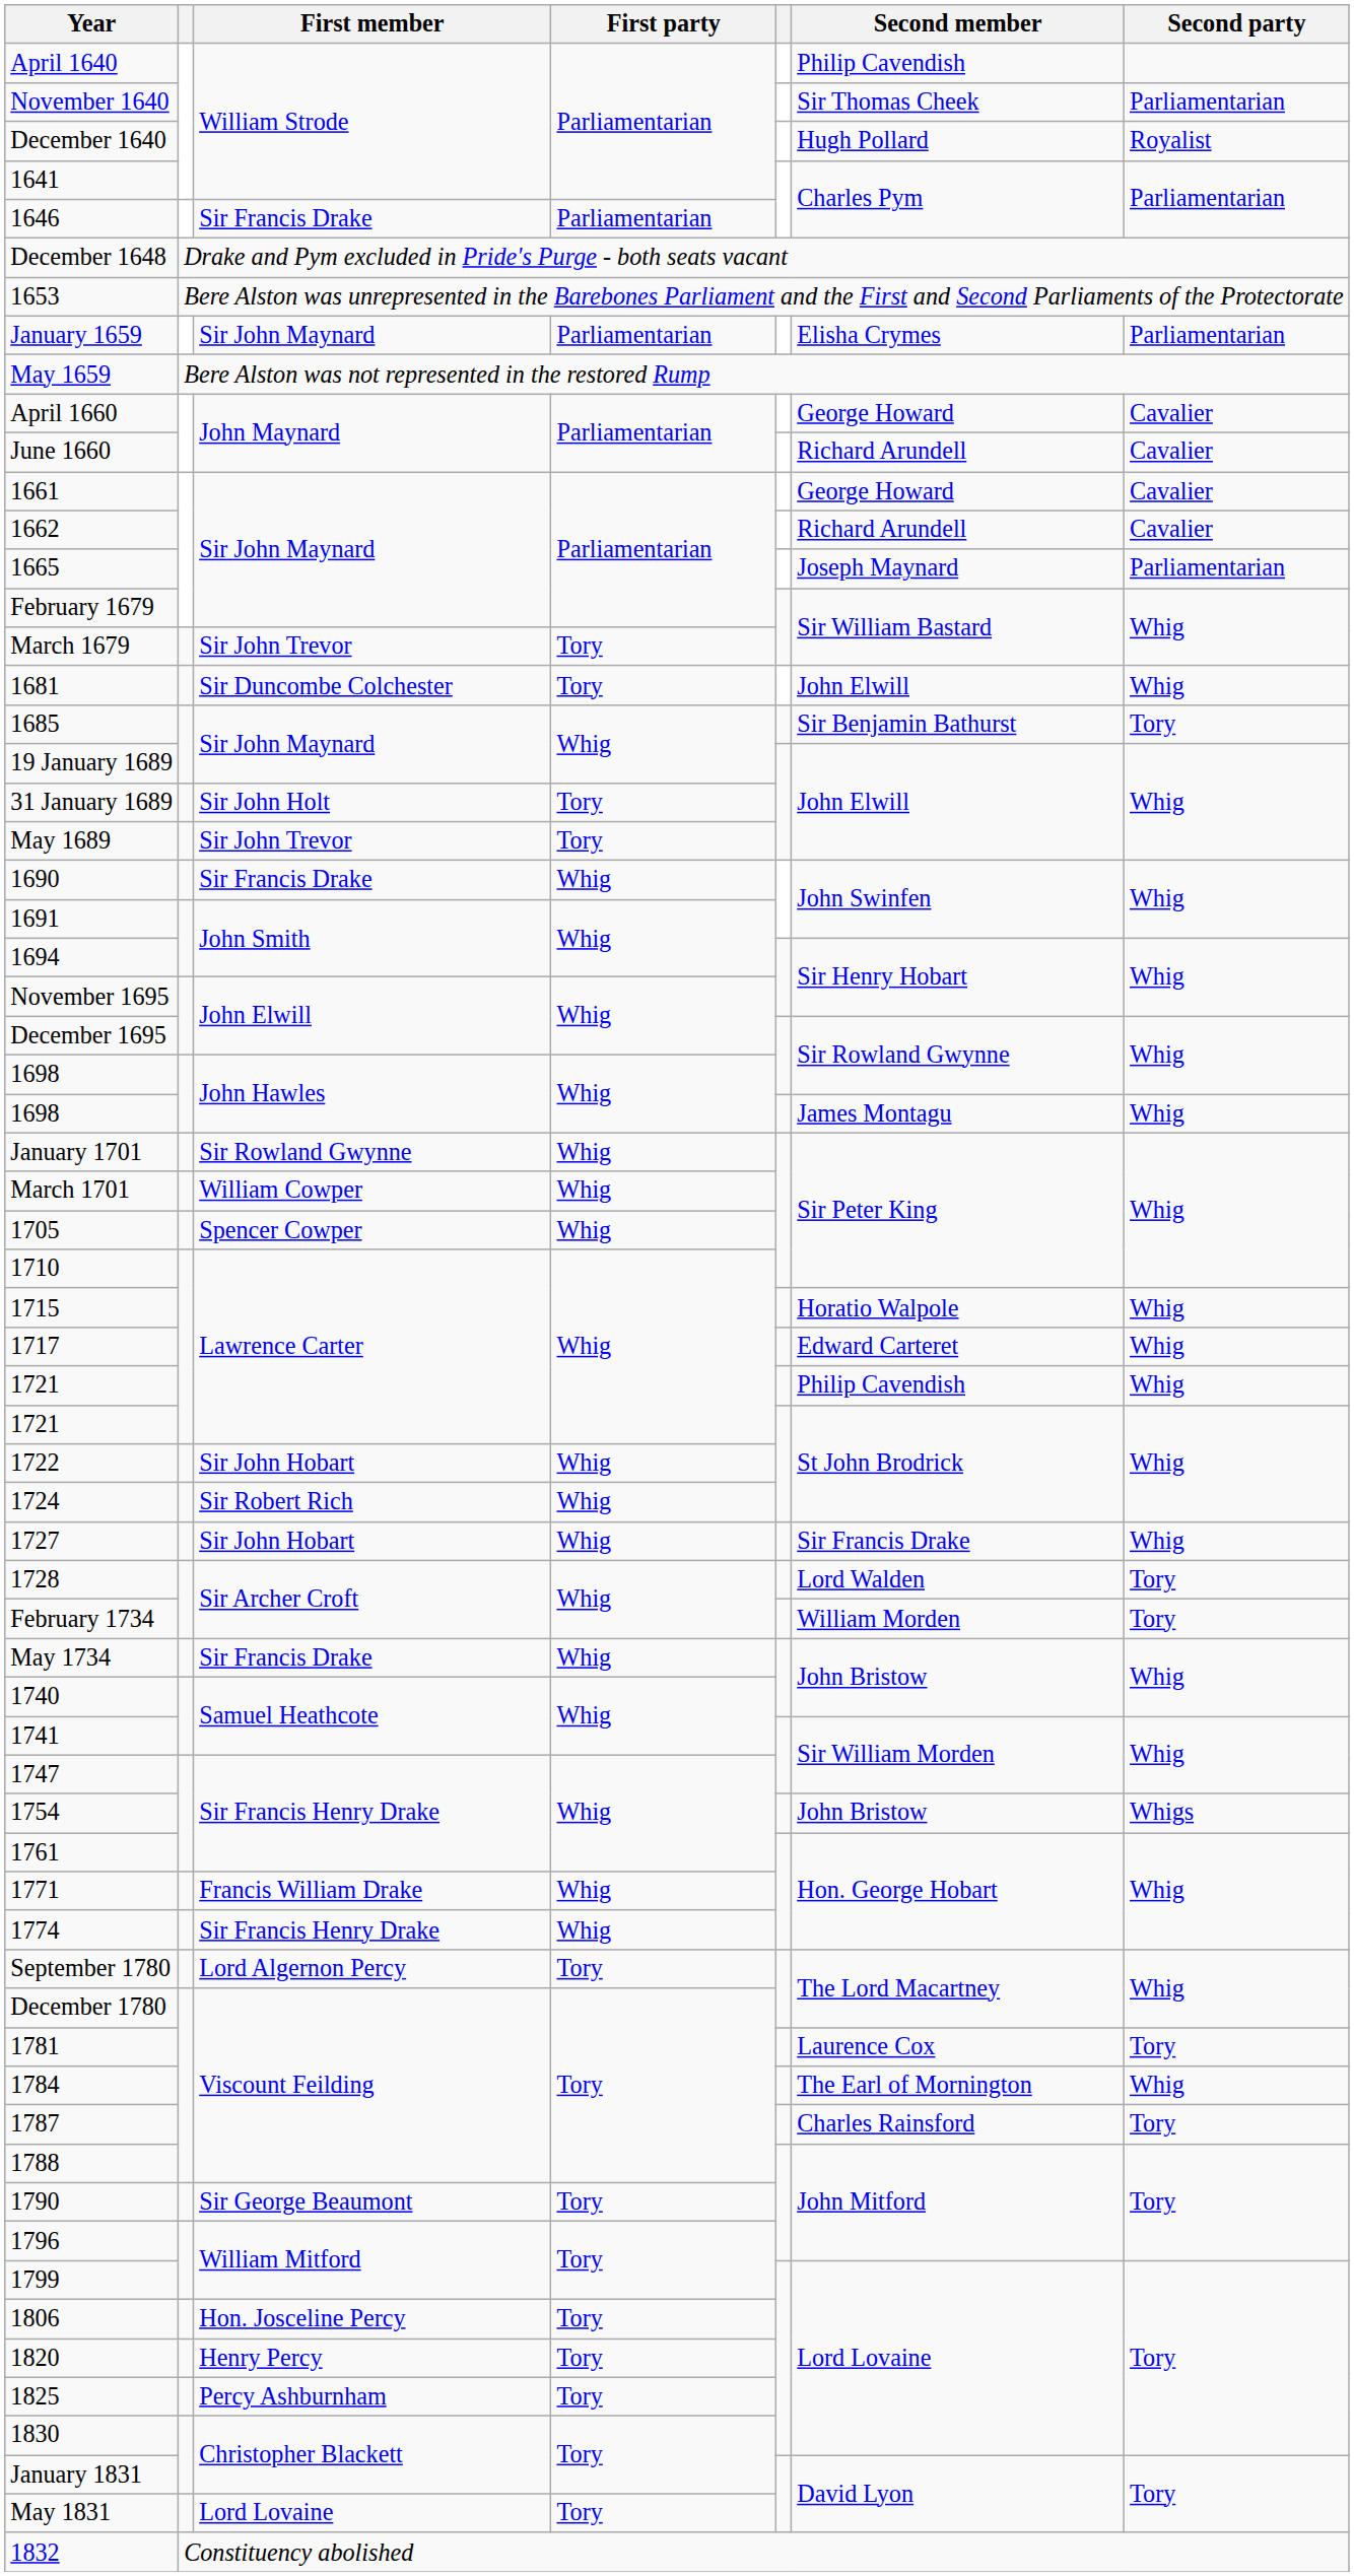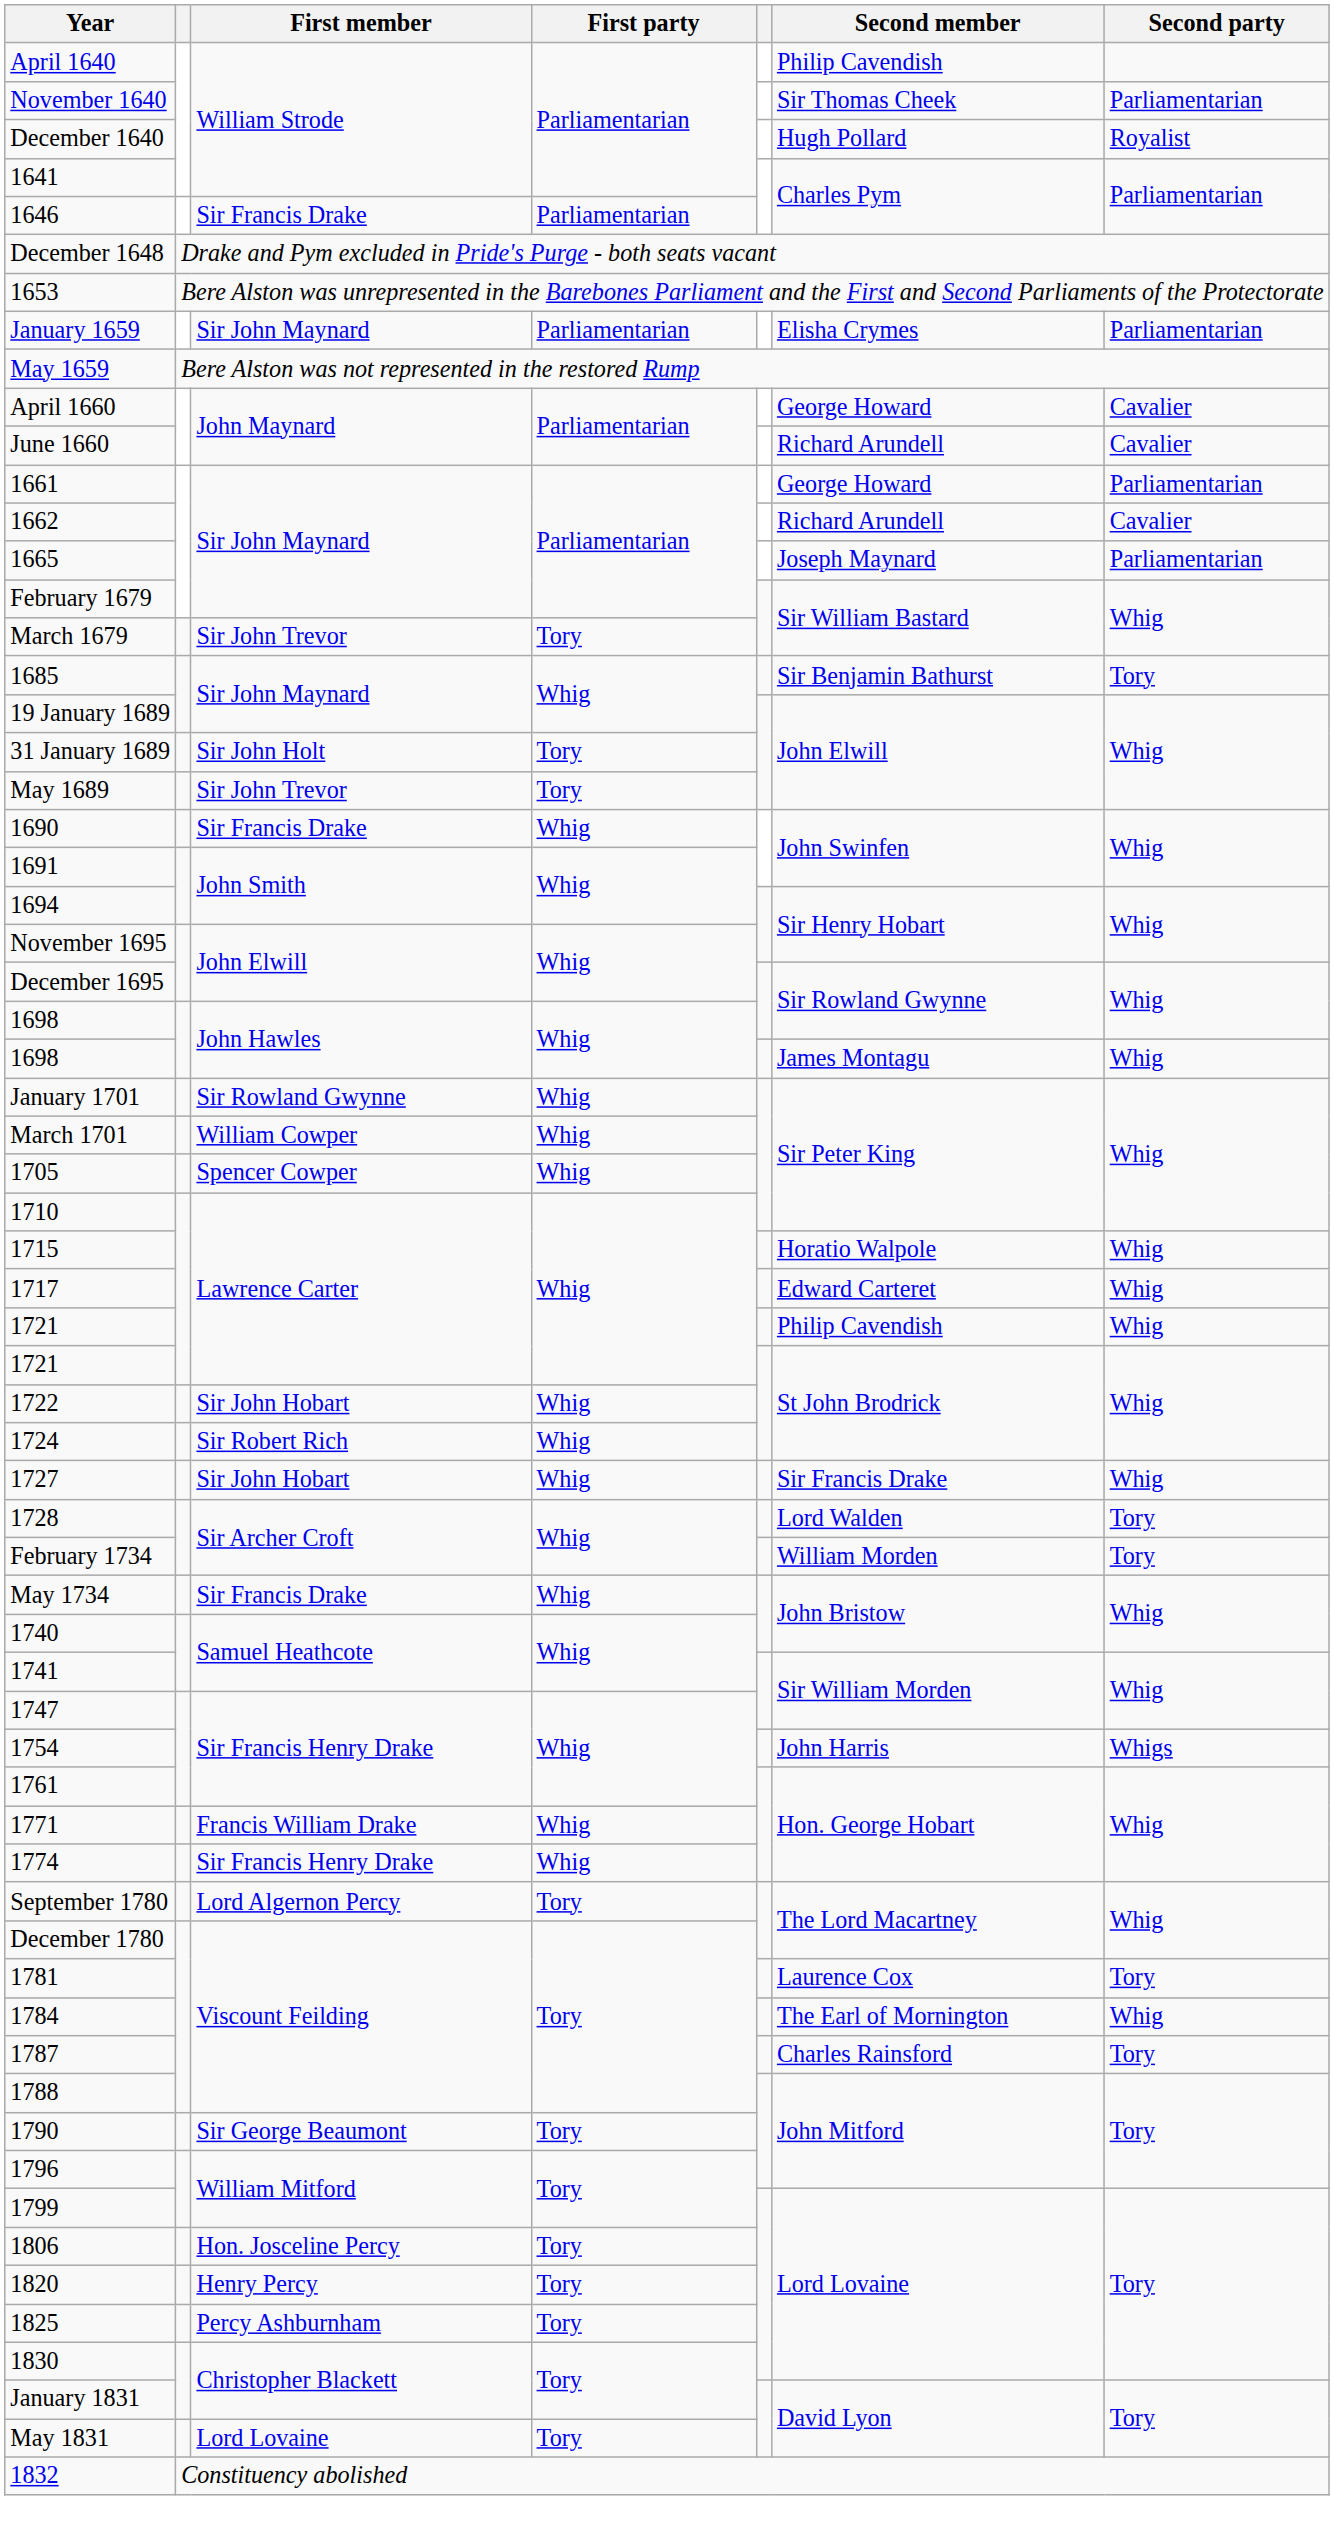1661 | Second party: Cavalier -> Parliamentarian
- row: 1681 | Sir Duncombe Colchester | Tory | John Elwill | Whig
1754 | Second member: John Bristow -> John Harris
